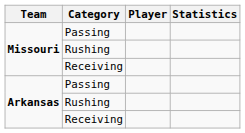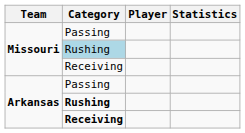Missouri / Rushing | Category: no background -> lightblue background
Arkansas / Rushing | Category: normal -> bold
Arkansas / Receiving | Category: normal -> bold
